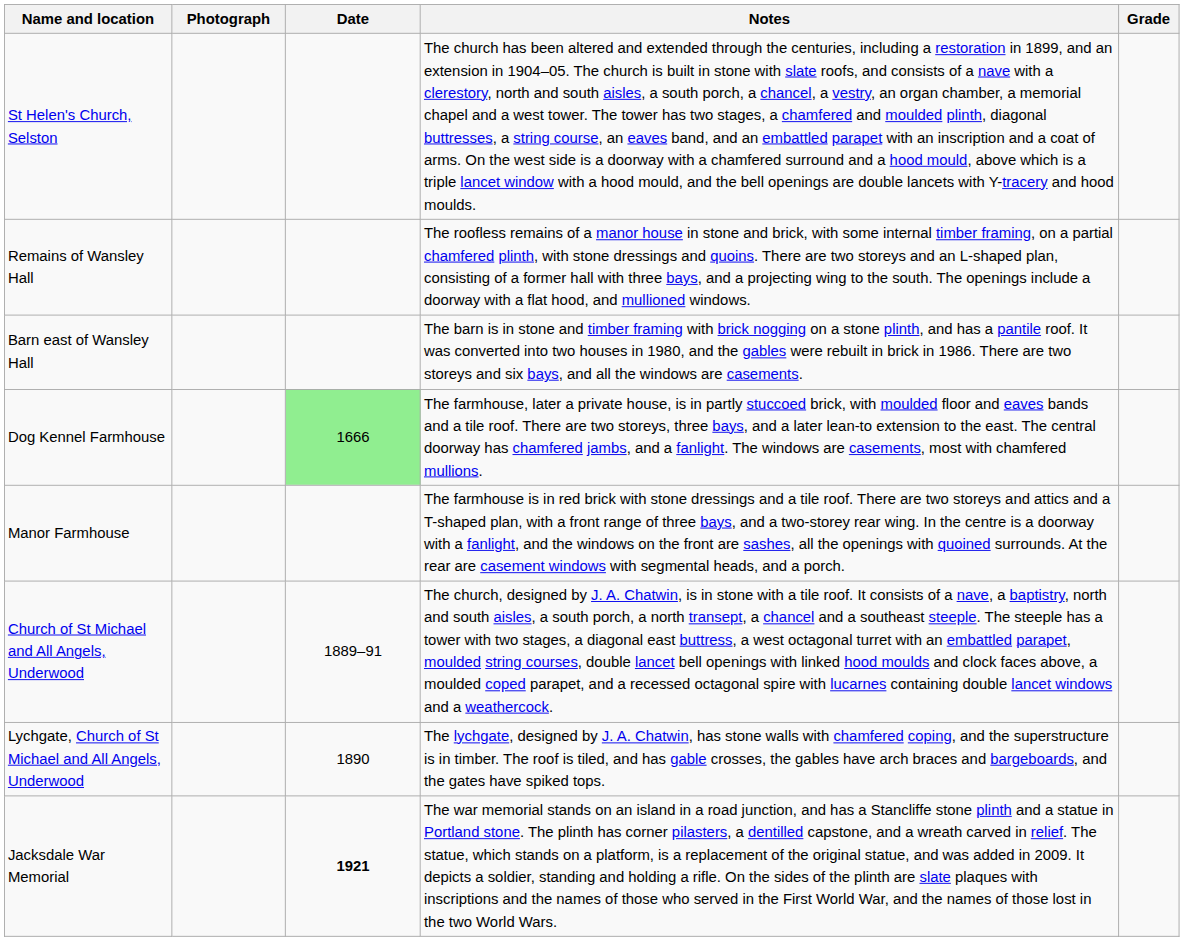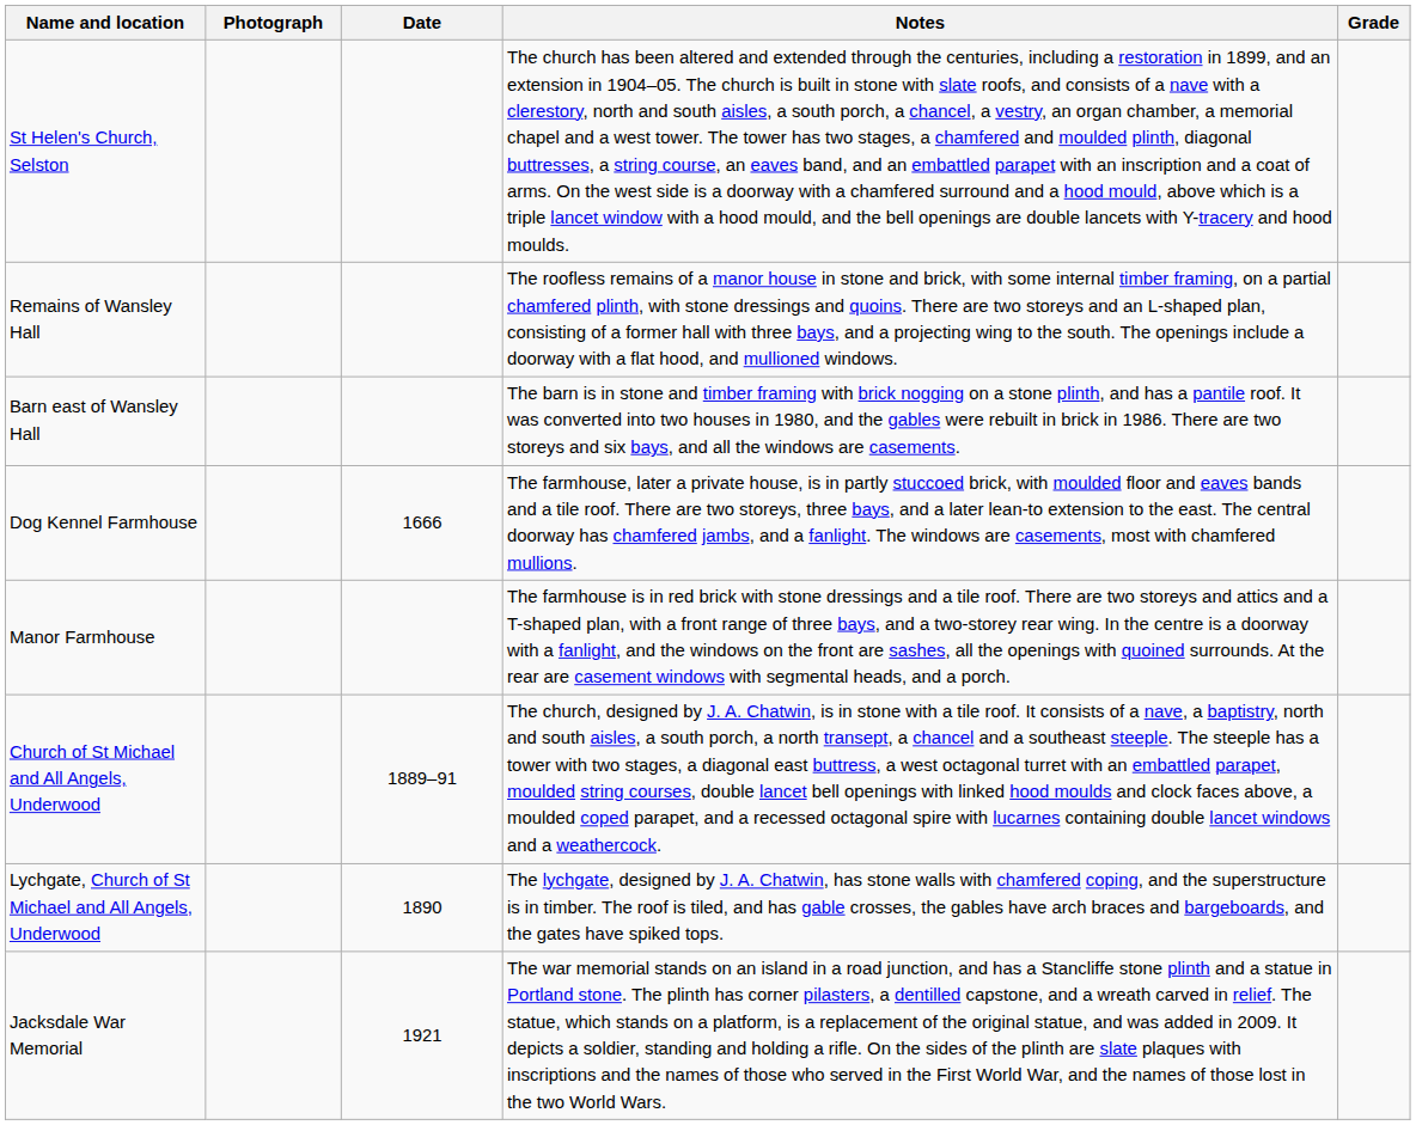Dog Kennel Farmhouse | Date: lightgreen background -> no background
Jacksdale War Memorial | Date: bold -> normal
